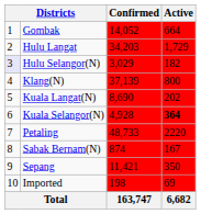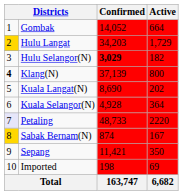Hulu Langat | column 1: no background -> gold background
Hulu Selangor(N) | column 1: lavender background -> no background
Hulu Selangor(N) | Confirmed: normal -> bold
Klang(N) | column 1: normal -> bold
Kuala Selangor(N) | Active: bold -> normal
Petaling | column 1: no background -> lavender background
Sabak Bernam(N) | column 1: no background -> gold background
